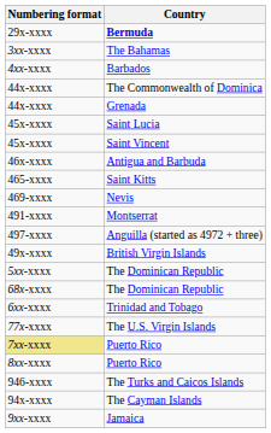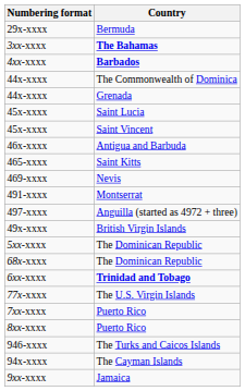row 2 | Country: bold -> normal
row 3 | Country: normal -> bold
row 4 | Country: normal -> bold
row 17 | Country: normal -> bold
row 19 | Numbering format: khaki background -> no background
